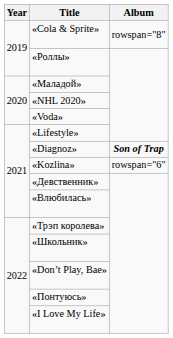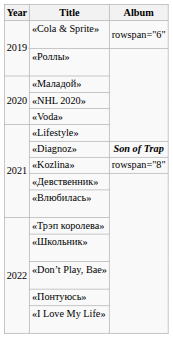«Cola & Sprite» | Album: rowspan="8" -> rowspan="6"
«Kozlina» | Album: rowspan="6" -> rowspan="8"
